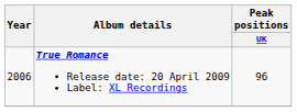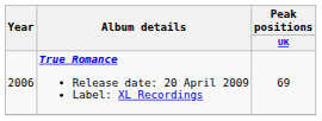row 3 | Peak positions / UK: 96 -> 69
